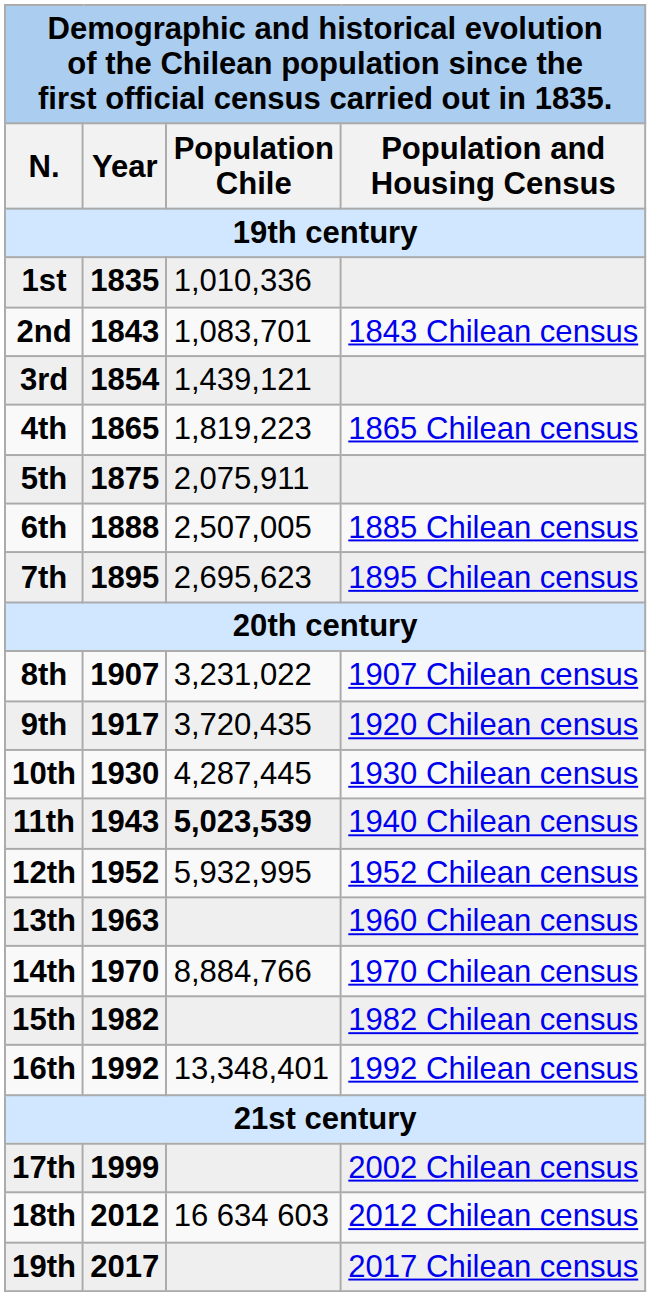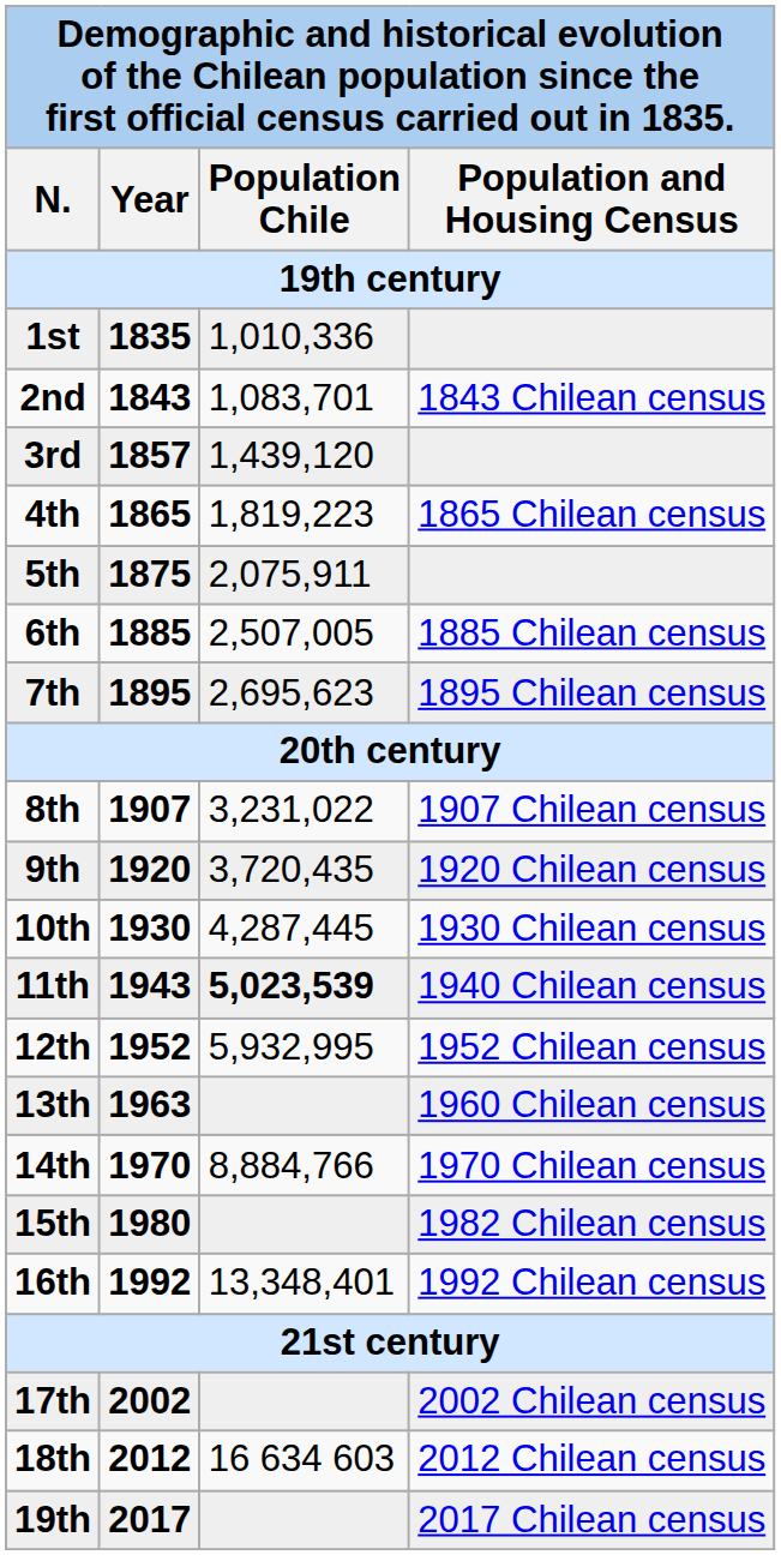3rd | Year: 1854 -> 1857
3rd | Population Chile: 1,439,121 -> 1,439,120
6th | Year: 1888 -> 1885
9th | Year: 1917 -> 1920
15th | Year: 1982 -> 1980
17th | Year: 1999 -> 2002
